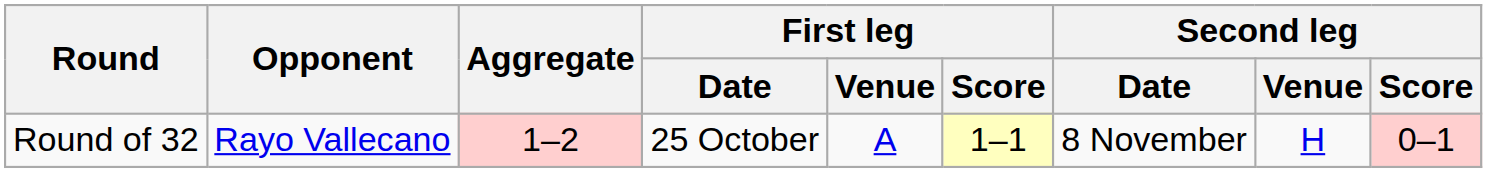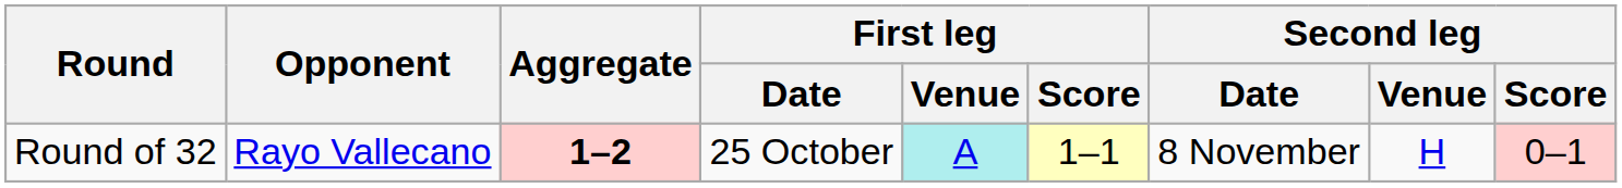Round of 32 | Aggregate: normal -> bold
Round of 32 | First leg / Venue: no background -> paleturquoise background
